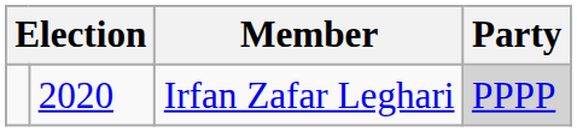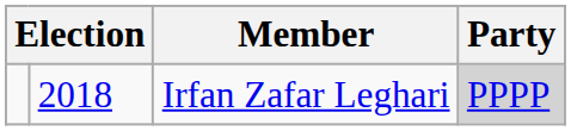Irfan Zafar Leghari | column 2: 2020 -> 2018
